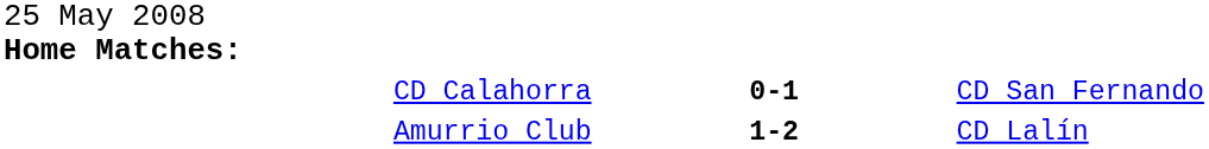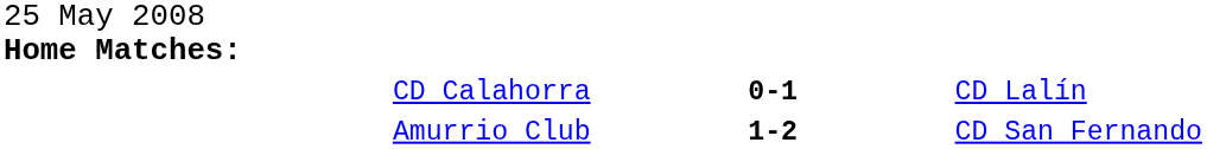CD Calahorra | column 3: CD San Fernando -> CD Lalín
Amurrio Club | column 3: CD Lalín -> CD San Fernando
